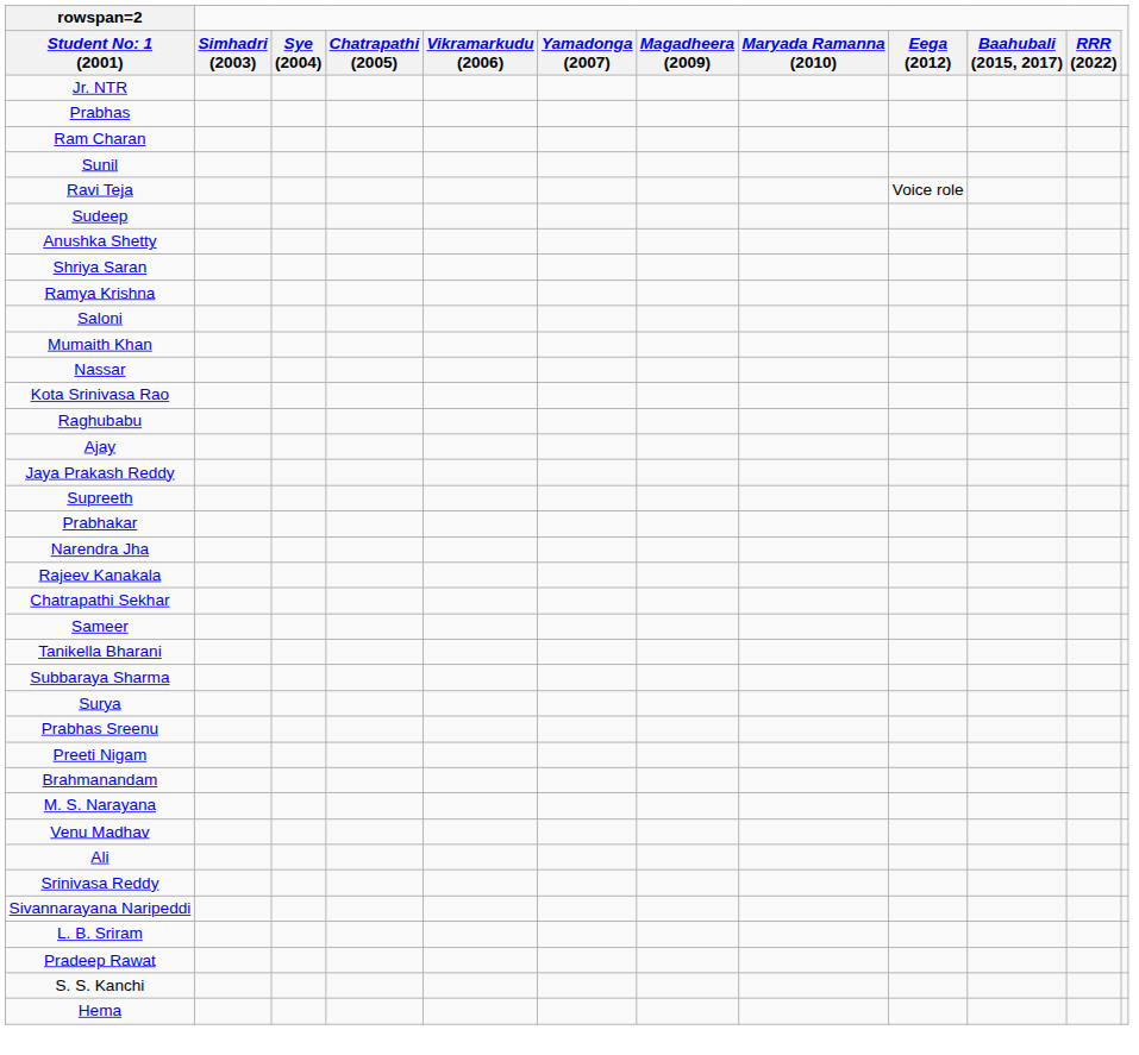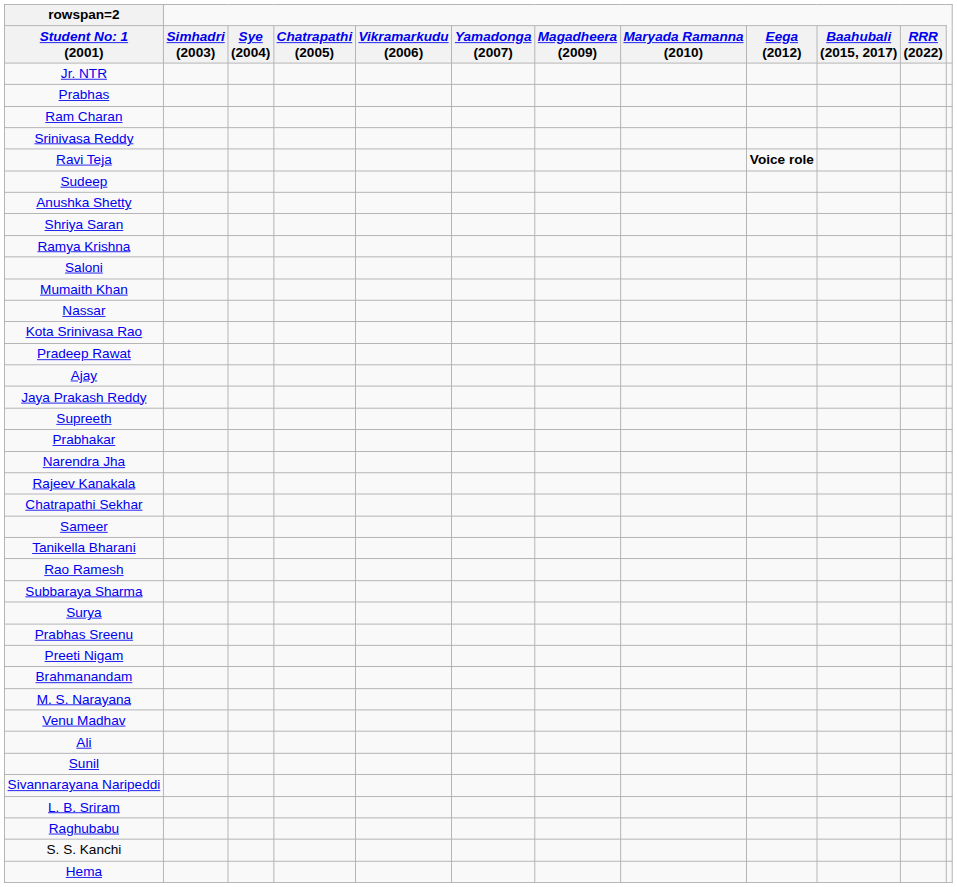rows swapped: Sunil <-> Srinivasa Reddy
Ravi Teja | Eega (2012): normal -> bold
rows swapped: Pradeep Rawat <-> Raghubabu
+ row: Rao Ramesh
